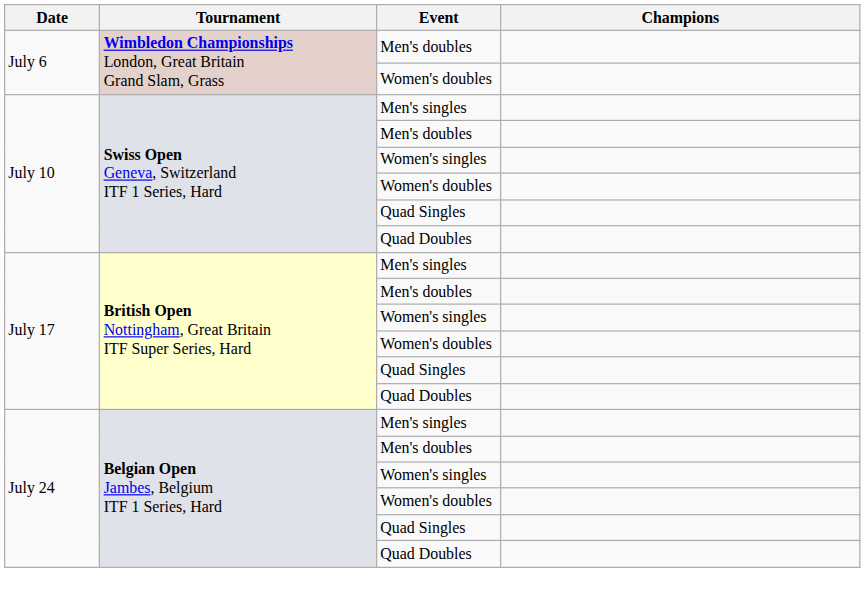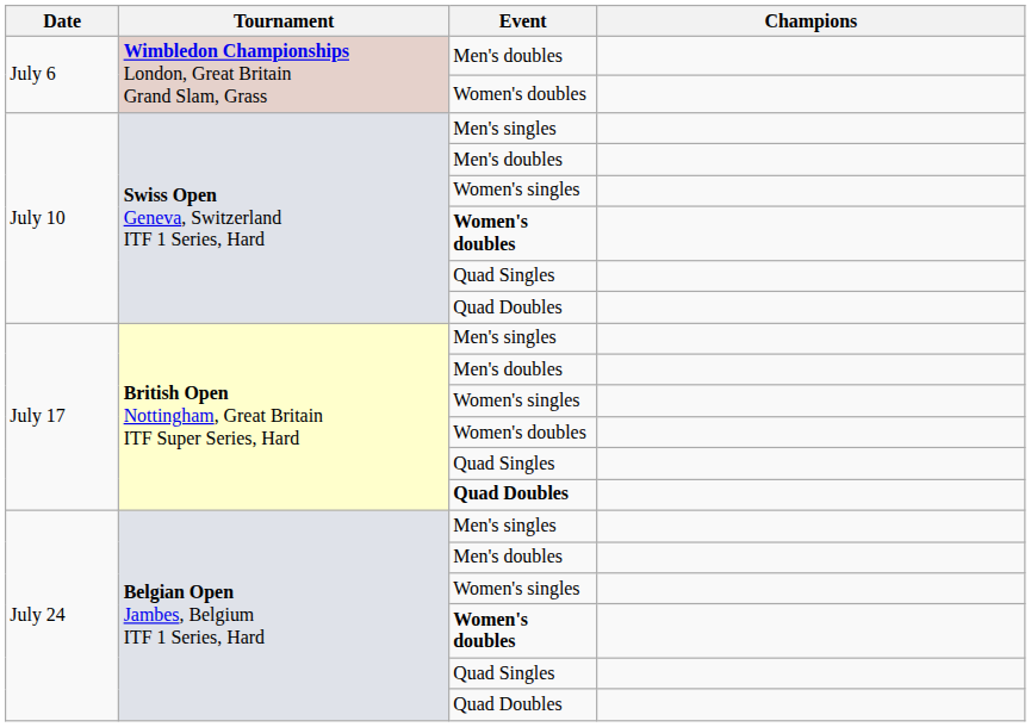July 10 / Women's doubles | Event: normal -> bold
July 17 / Quad Doubles | Event: normal -> bold
July 24 / Women's doubles | Event: normal -> bold
